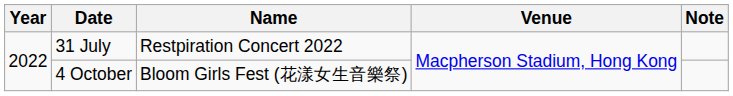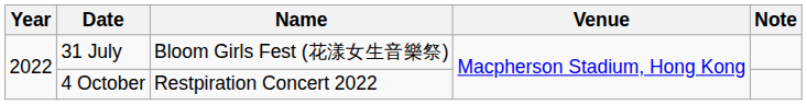31 July | Name: Restpiration Concert 2022 -> Bloom Girls Fest (花漾女生音樂祭)
4 October | Name: Bloom Girls Fest (花漾女生音樂祭) -> Restpiration Concert 2022
